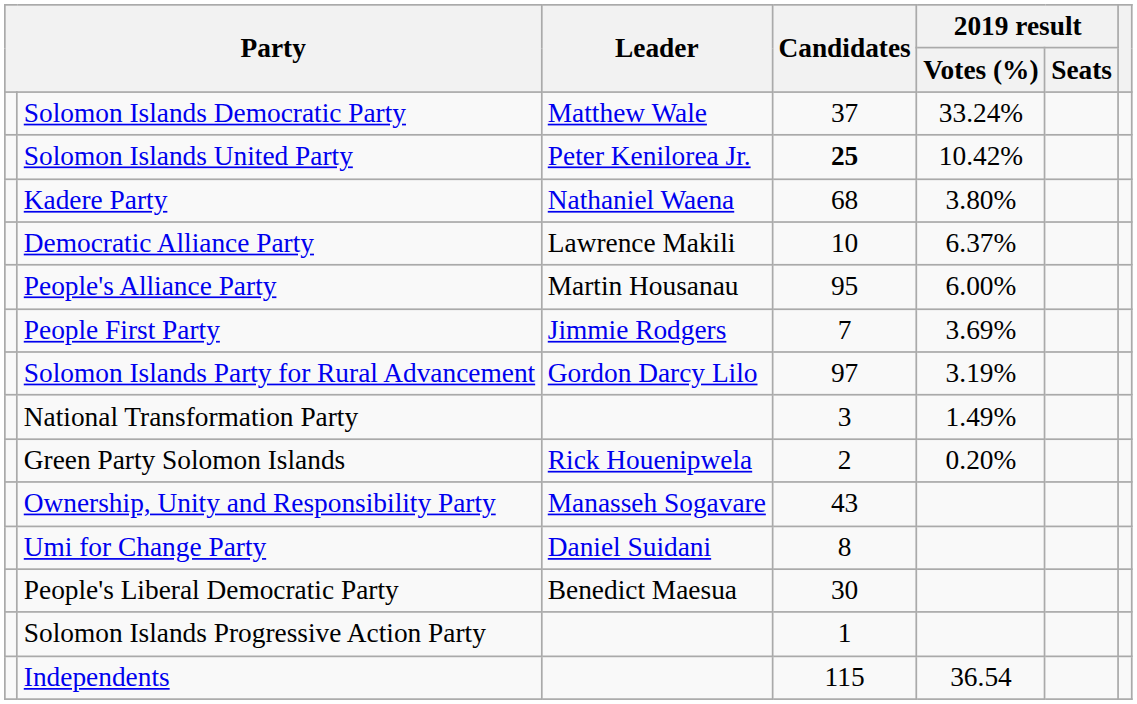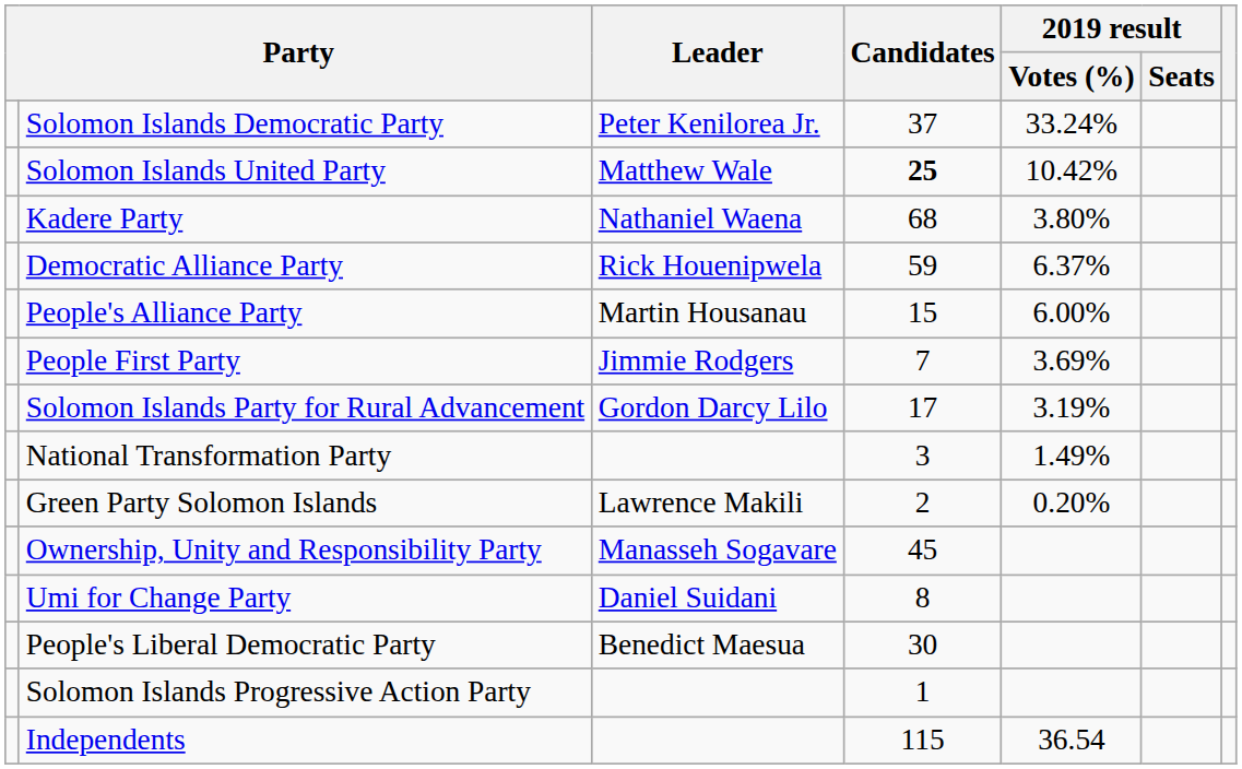Solomon Islands Democratic Party | Leader: Matthew Wale -> Peter Kenilorea Jr.
Solomon Islands United Party | Leader: Peter Kenilorea Jr. -> Matthew Wale
Democratic Alliance Party | Leader: Lawrence Makili -> Rick Houenipwela
Democratic Alliance Party | Candidates: 10 -> 59
People's Alliance Party | Candidates: 95 -> 15
Solomon Islands Party for Rural Advancement | Candidates: 97 -> 17
Green Party Solomon Islands | Leader: Rick Houenipwela -> Lawrence Makili
Ownership, Unity and Responsibility Party | Candidates: 43 -> 45
